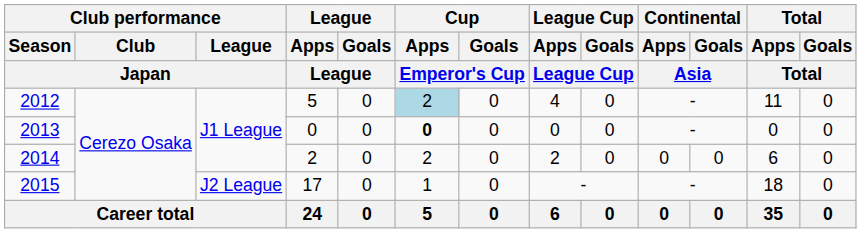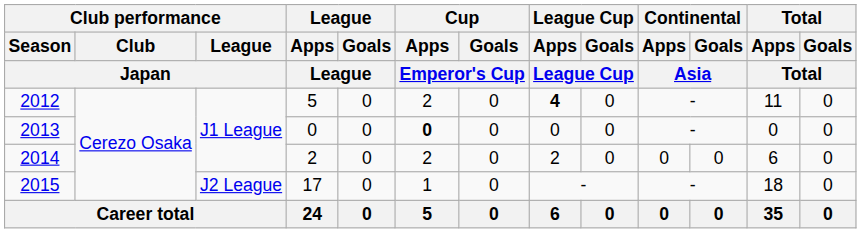2012 | Cup / Apps / Emperor's Cup: lightblue background -> no background
2012 | League Cup / Apps / League Cup: normal -> bold
